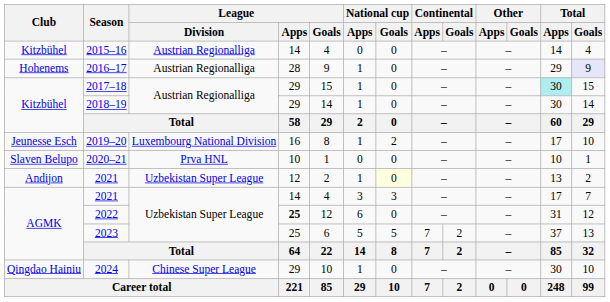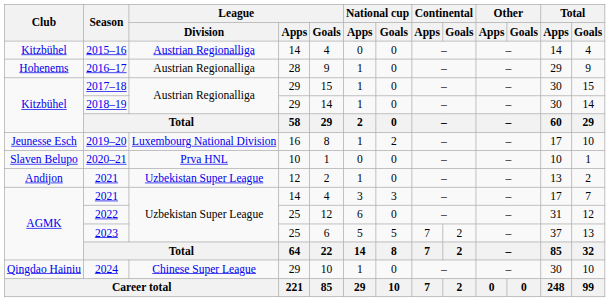2016–17 | Total / Goals: lavender background -> no background
2017–18 | Total / Apps: paleturquoise background -> no background
Andijon / 2021 | National cup / Goals: lightyellow background -> no background
2022 | League / Apps: bold -> normal
